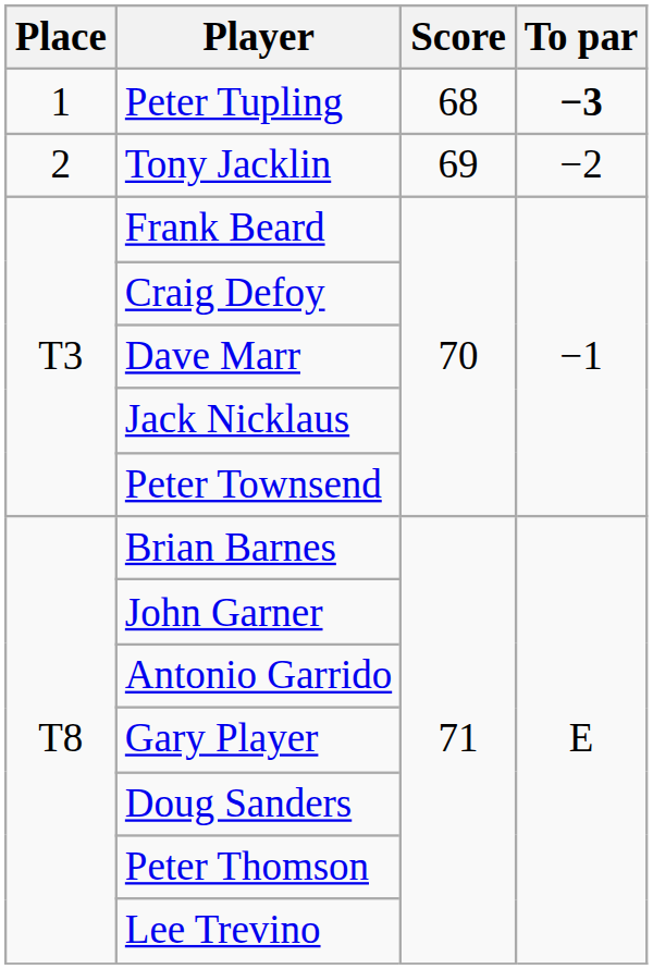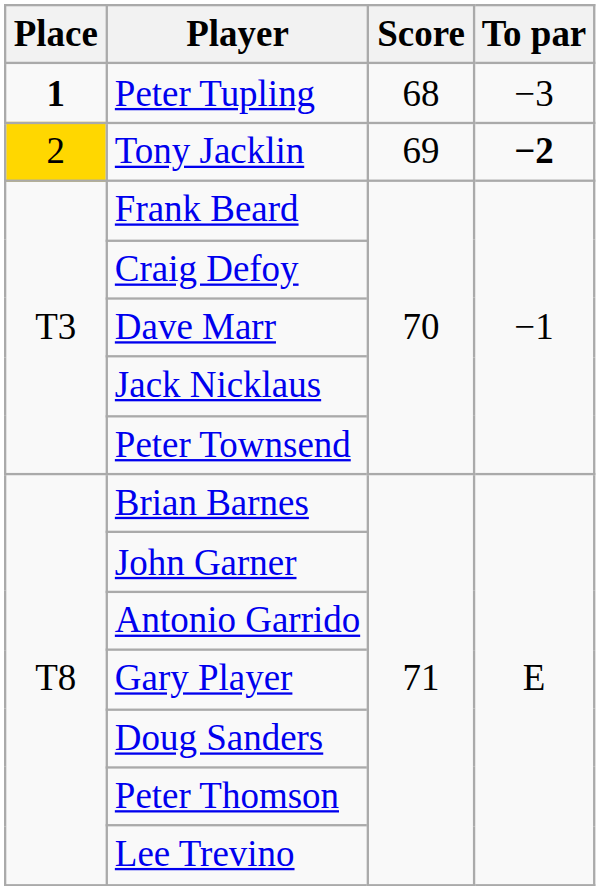Peter Tupling | Place: normal -> bold
Peter Tupling | To par: bold -> normal
Tony Jacklin | Place: no background -> gold background
Tony Jacklin | To par: normal -> bold
